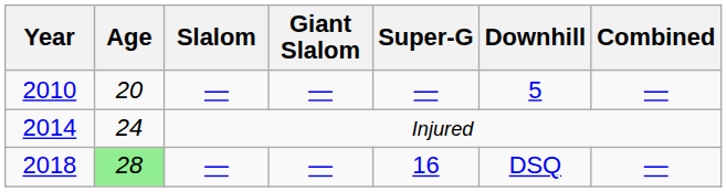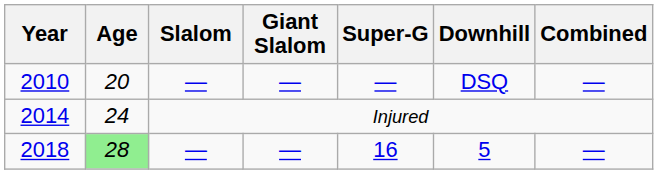2010 | Downhill: 5 -> DSQ
2018 | Downhill: DSQ -> 5
